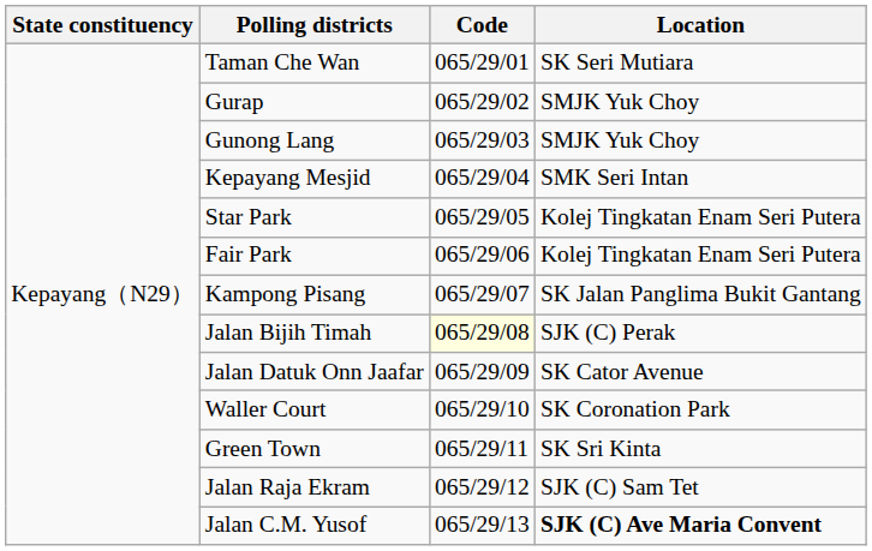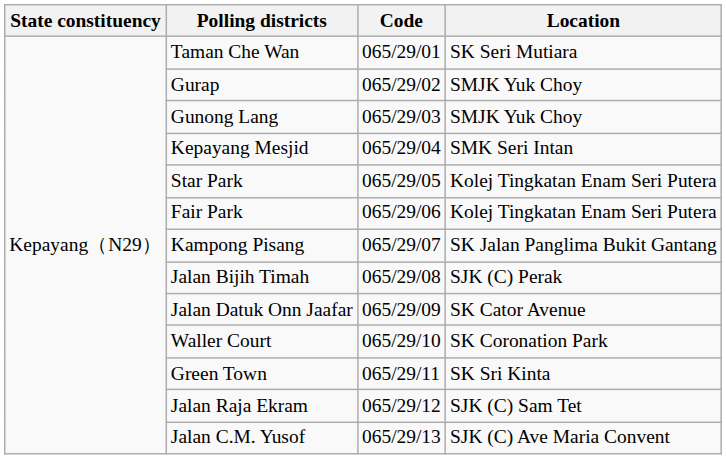Jalan Bijih Timah | Code: lightyellow background -> no background
Jalan C.M. Yusof | Location: bold -> normal
